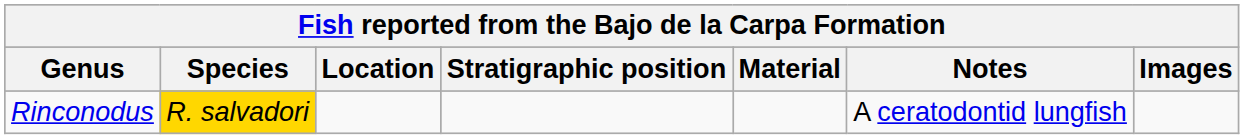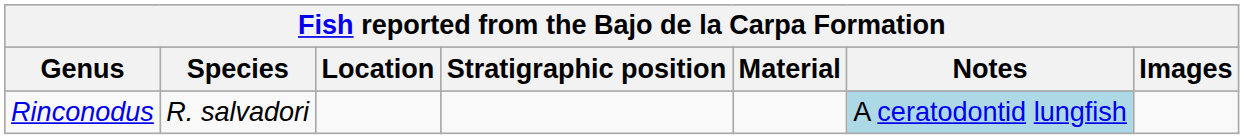Rinconodus | Species: gold background -> no background
Rinconodus | Notes: no background -> lightblue background
